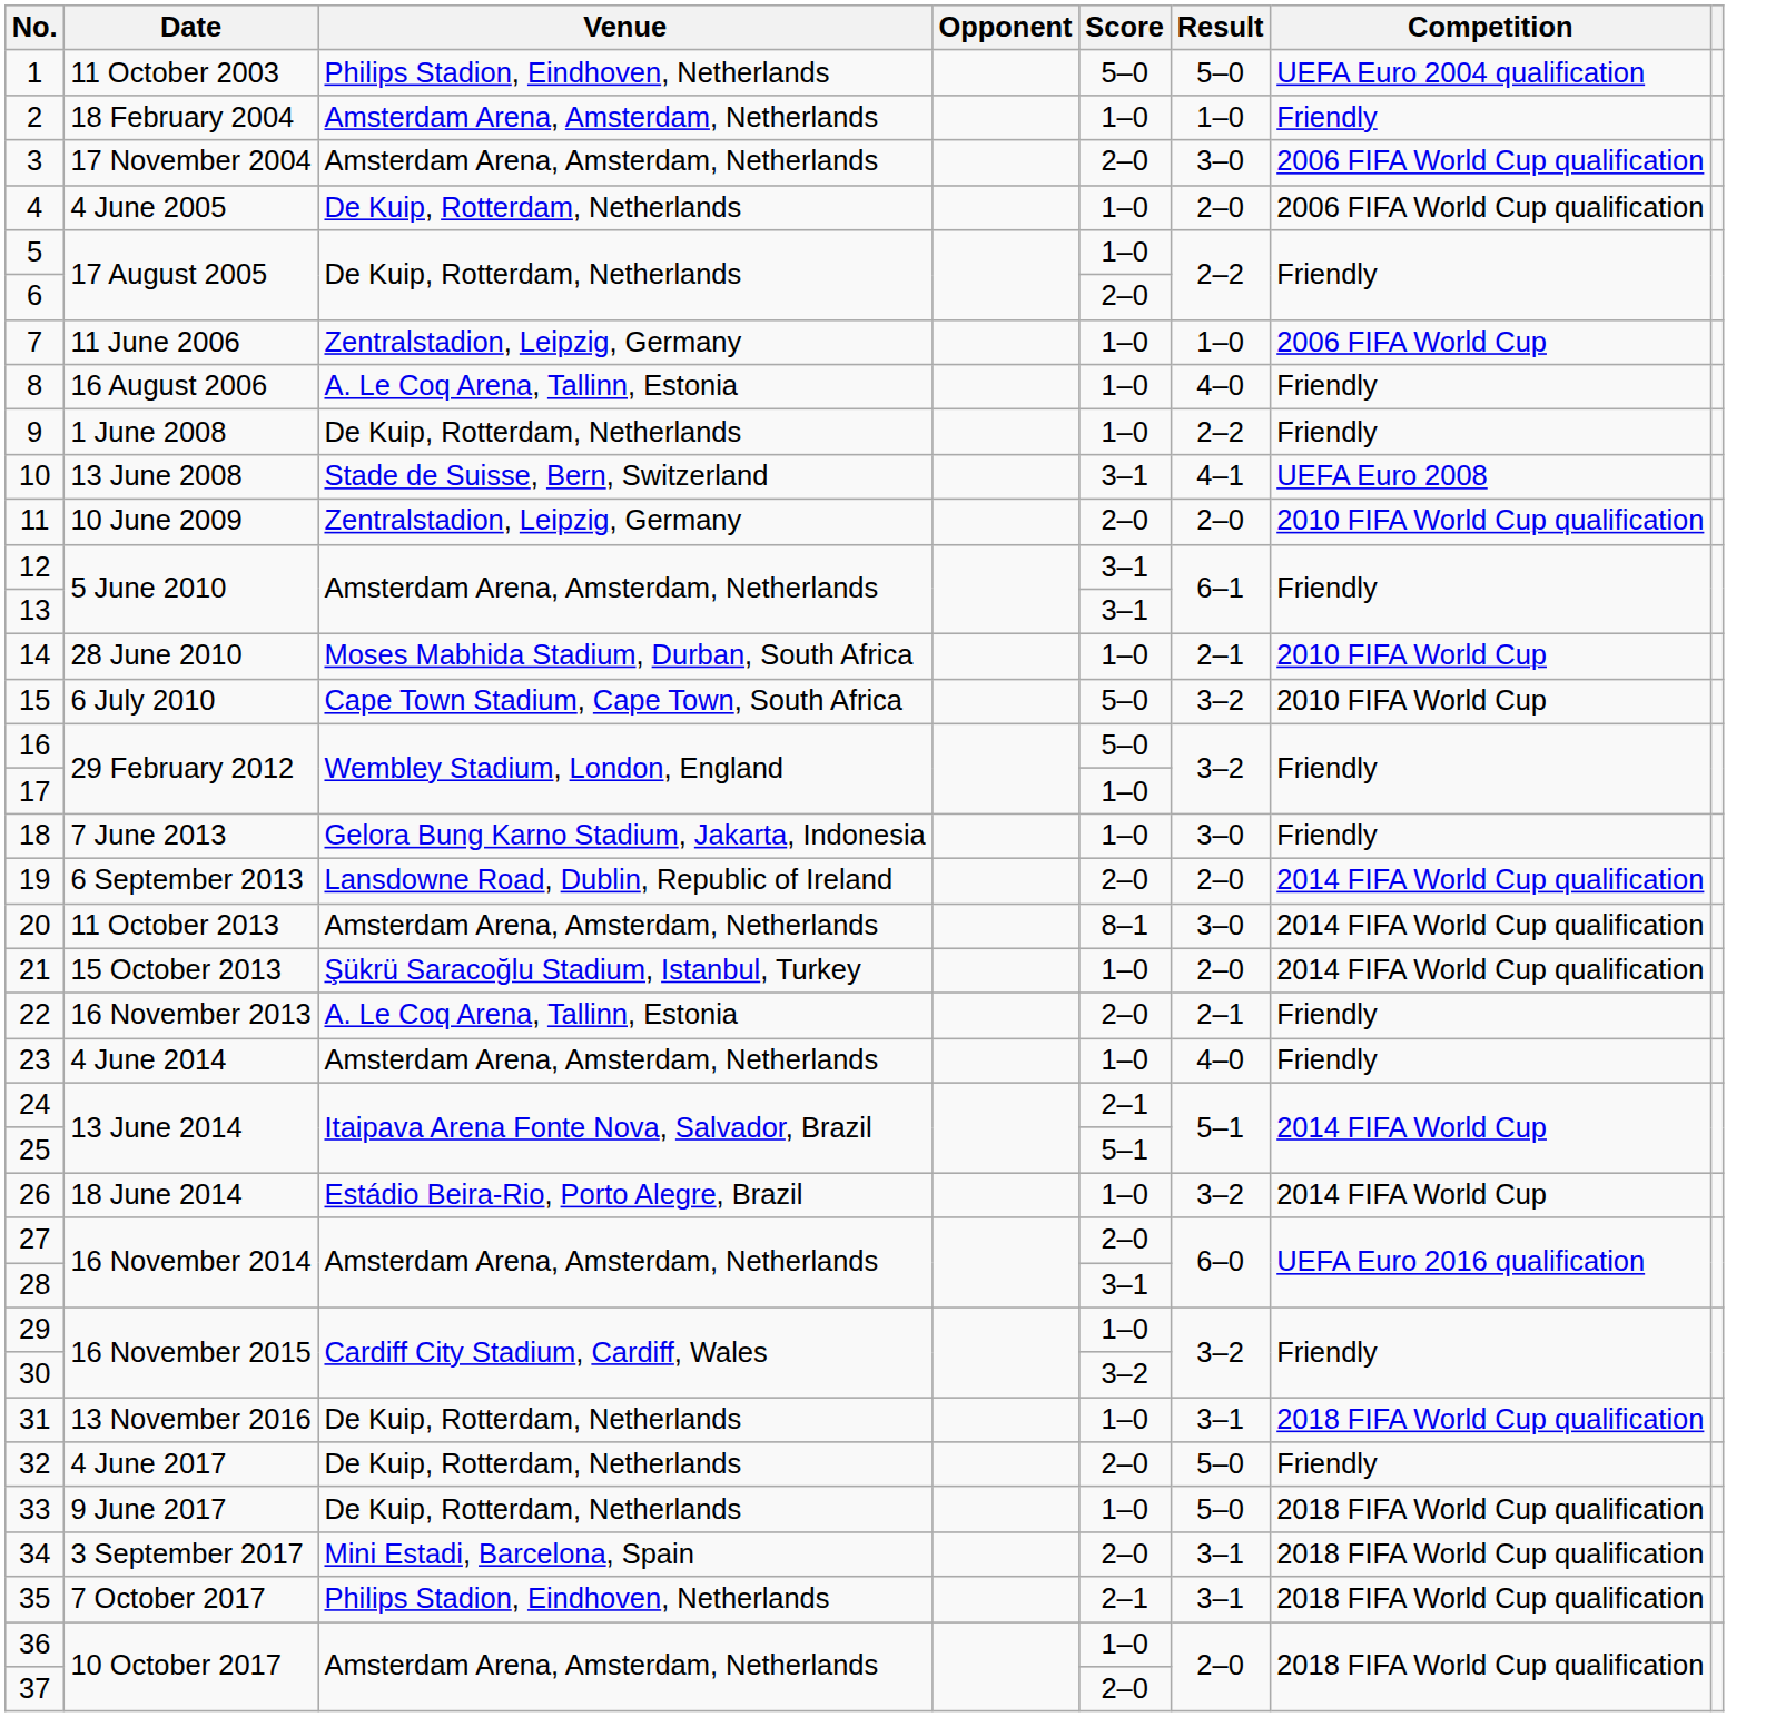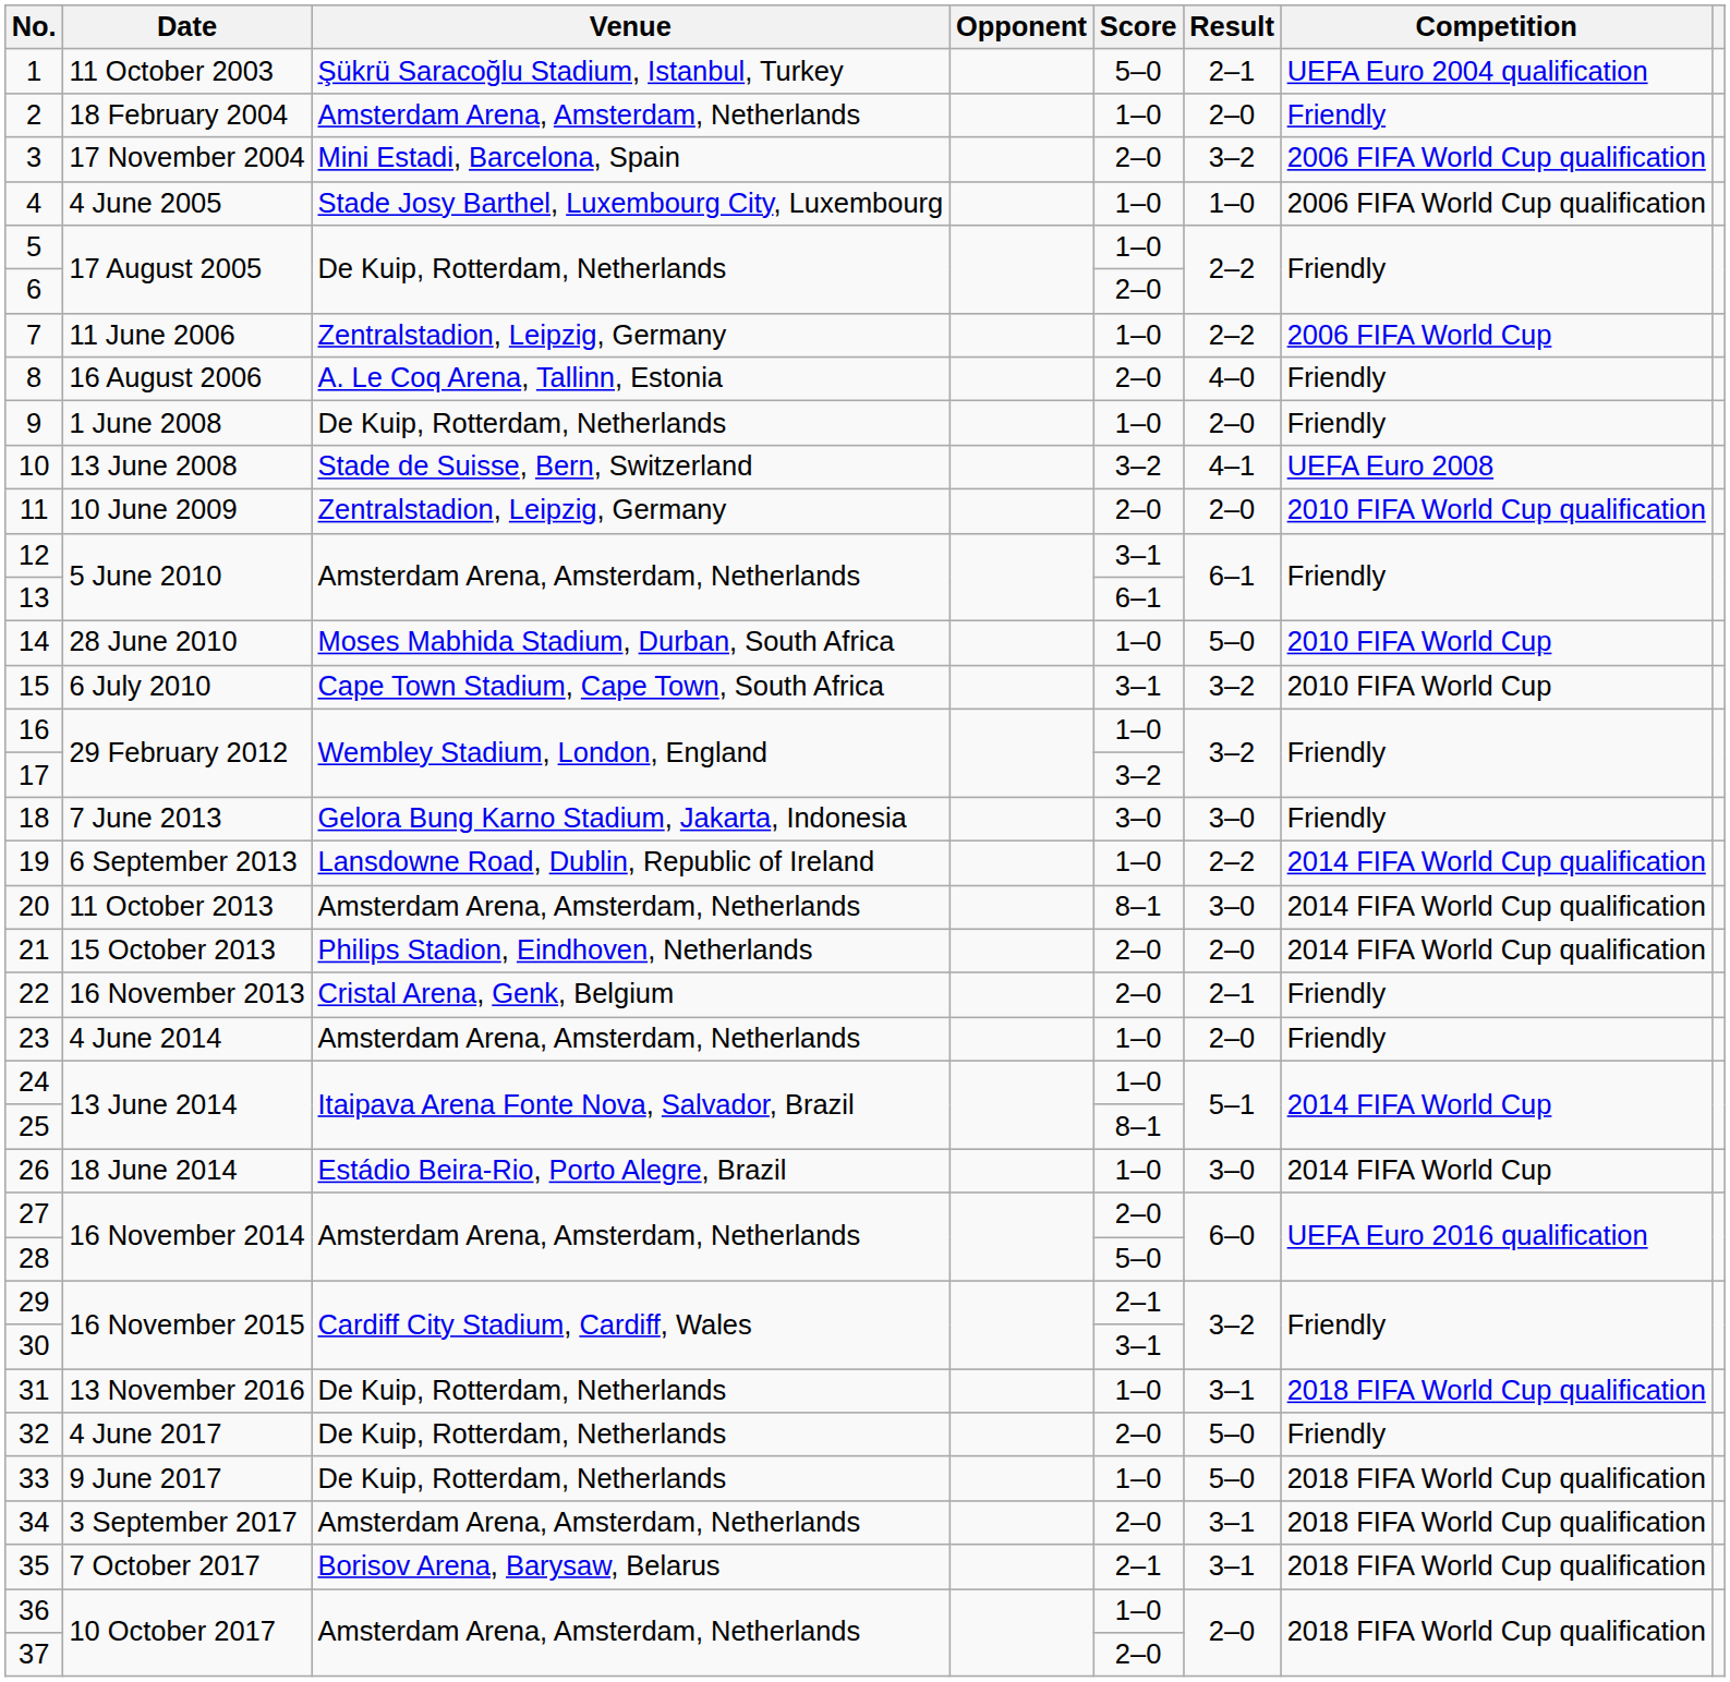1 | Venue: Philips Stadion, Eindhoven, Netherlands -> Şükrü Saracoğlu Stadium, Istanbul, Turkey
1 | Result: 5–0 -> 2–1
2 | Result: 1–0 -> 2–0
3 | Venue: Amsterdam Arena, Amsterdam, Netherlands -> Mini Estadi, Barcelona, Spain
3 | Result: 3–0 -> 3–2
4 | Venue: De Kuip, Rotterdam, Netherlands -> Stade Josy Barthel, Luxembourg City, Luxembourg
4 | Result: 2–0 -> 1–0
7 | Result: 1–0 -> 2–2
8 | Score: 1–0 -> 2–0
9 | Result: 2–2 -> 2–0
10 | Score: 3–1 -> 3–2
13 | Score: 3–1 -> 6–1
14 | Result: 2–1 -> 5–0
15 | Score: 5–0 -> 3–1
16 | Score: 5–0 -> 1–0
17 | Score: 1–0 -> 3–2
18 | Score: 1–0 -> 3–0
19 | Score: 2–0 -> 1–0
19 | Result: 2–0 -> 2–2
21 | Venue: Şükrü Saracoğlu Stadium, Istanbul, Turkey -> Philips Stadion, Eindhoven, Netherlands
21 | Score: 1–0 -> 2–0
22 | Venue: A. Le Coq Arena, Tallinn, Estonia -> Cristal Arena, Genk, Belgium
23 | Result: 4–0 -> 2–0
24 | Score: 2–1 -> 1–0
25 | Score: 5–1 -> 8–1
26 | Result: 3–2 -> 3–0
28 | Score: 3–1 -> 5–0
29 | Score: 1–0 -> 2–1
30 | Score: 3–2 -> 3–1
34 | Venue: Mini Estadi, Barcelona, Spain -> Amsterdam Arena, Amsterdam, Netherlands
35 | Venue: Philips Stadion, Eindhoven, Netherlands -> Borisov Arena, Barysaw, Belarus
